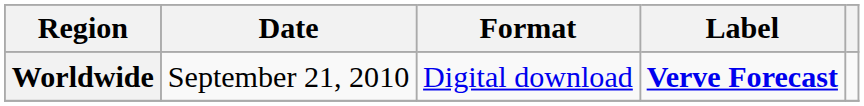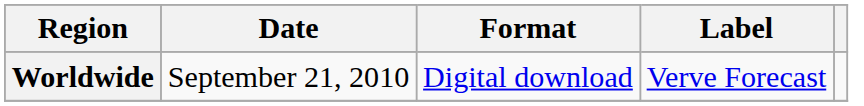Worldwide | Label: bold -> normal
